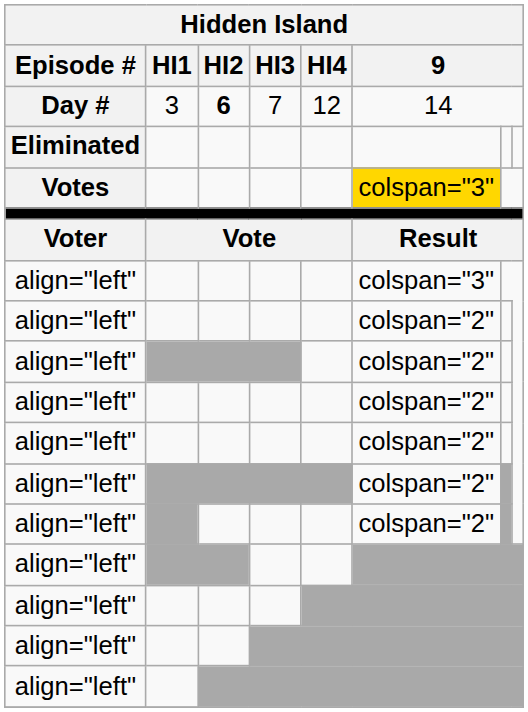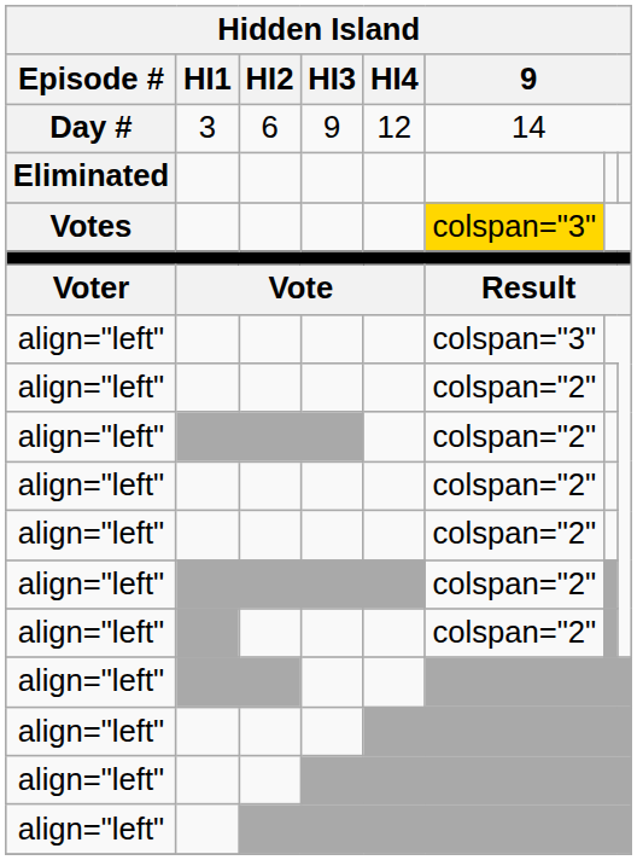Day # | HI2: bold -> normal
Day # | HI3: 7 -> 9
